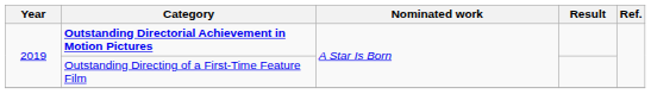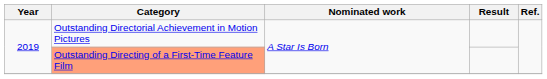Outstanding Directorial Achievement in Motion Pictures | Category: bold -> normal
Outstanding Directing of a First-Time Feature Film | Category: no background -> lightsalmon background
